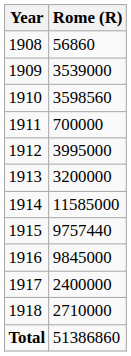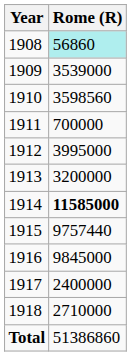1908 | Rome (R): no background -> paleturquoise background
1914 | Rome (R): normal -> bold
